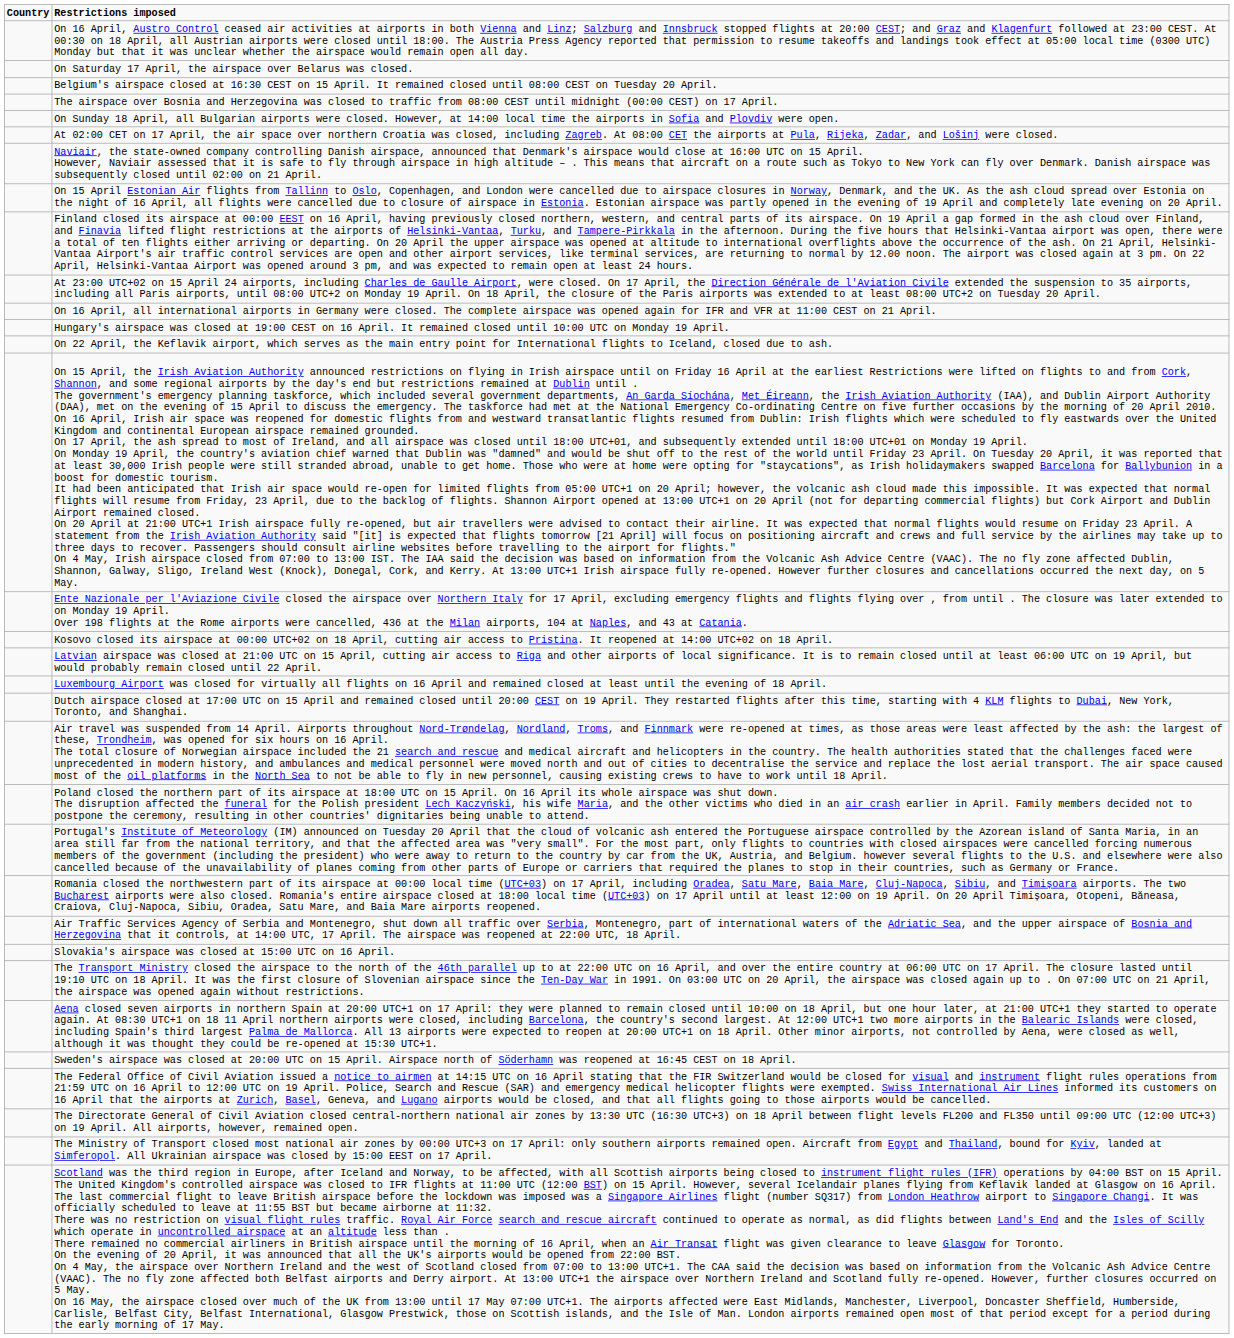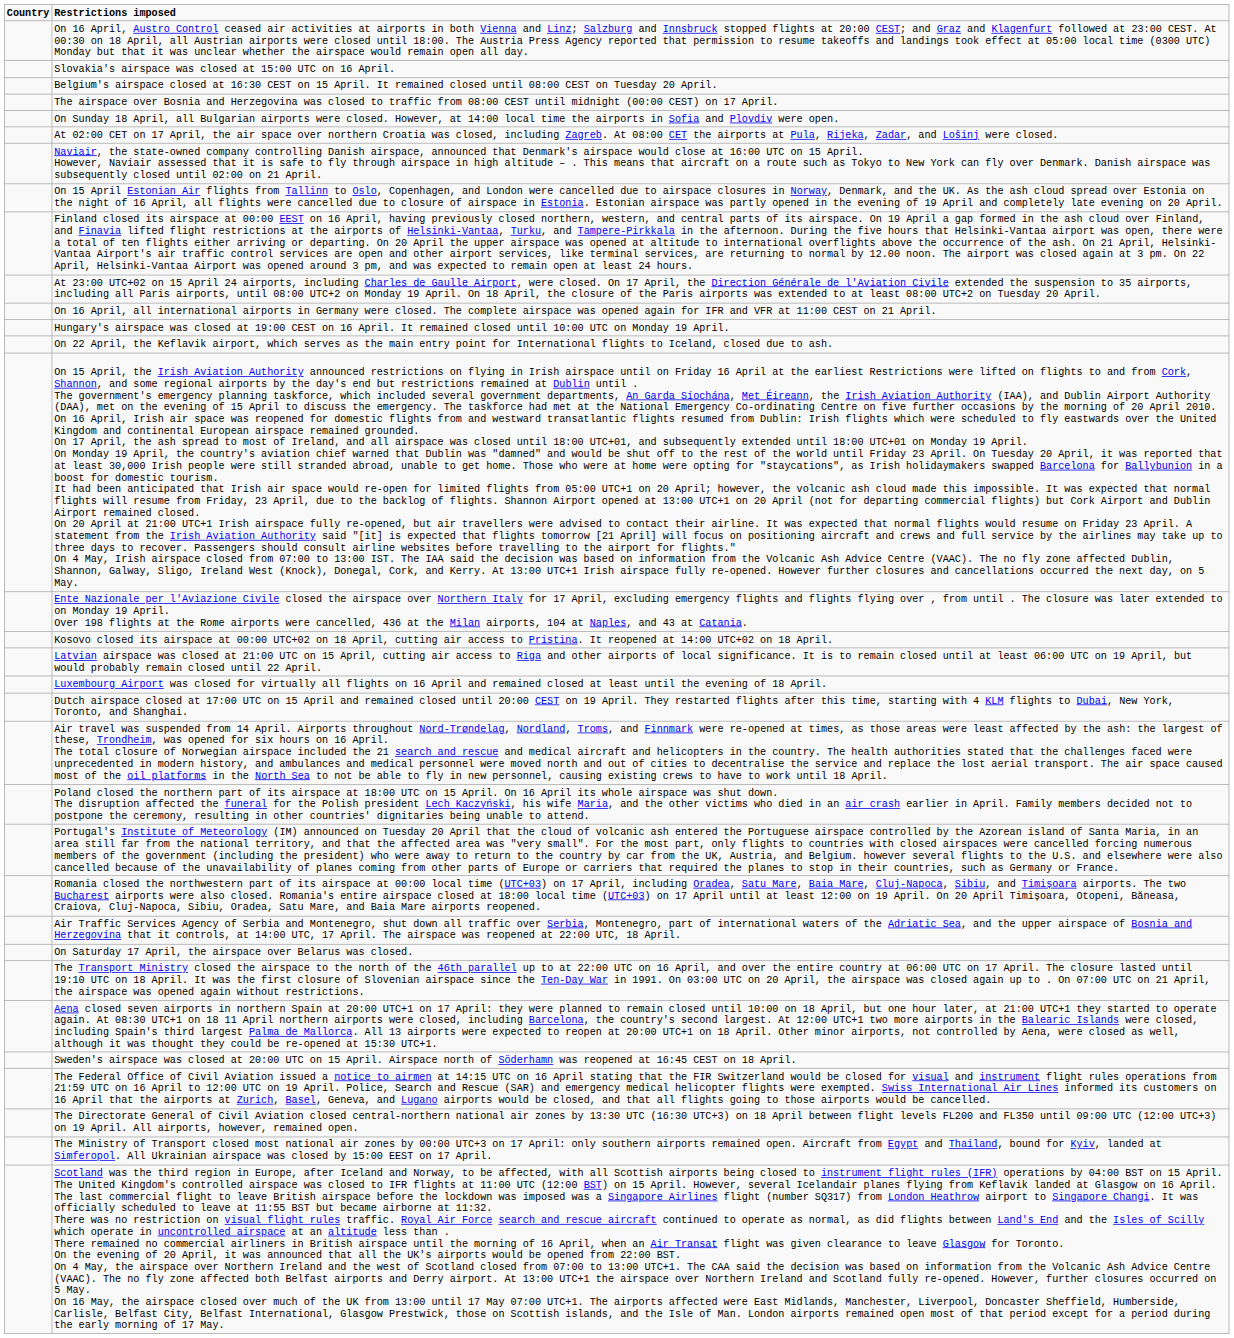rows swapped: On Saturday 17 April, the airspace over Belarus was closed. <-> Slovakia's airspace was closed at 15:00 UTC on 16 April.
